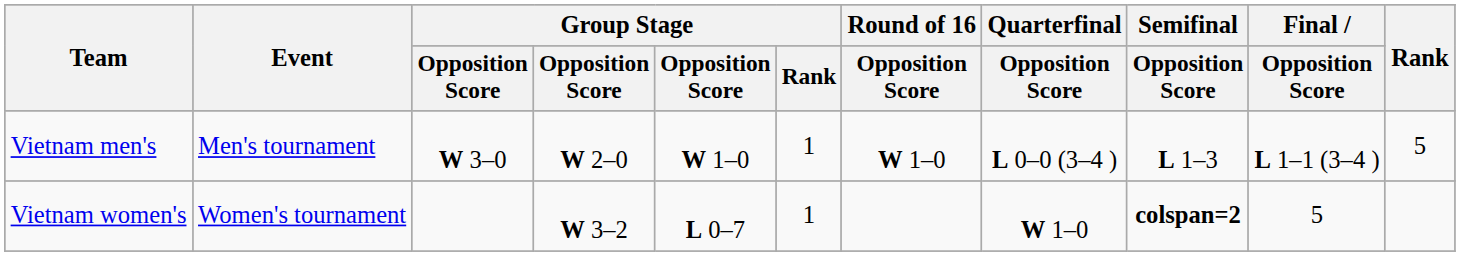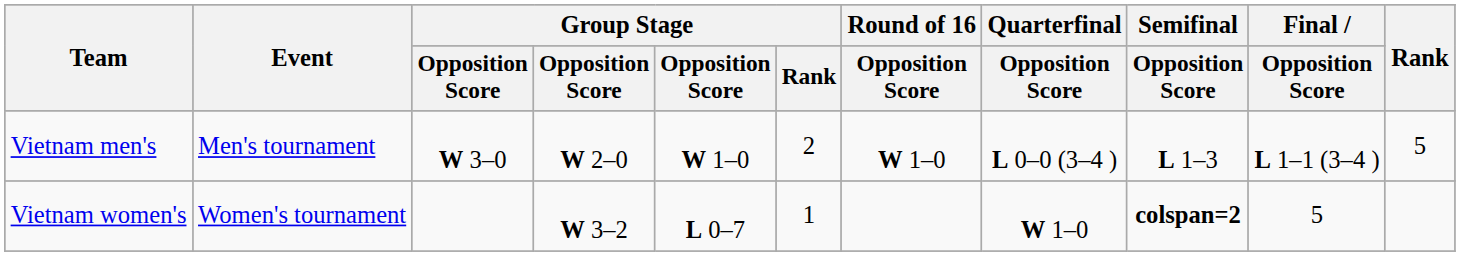Vietnam men's | Group Stage / Rank: 1 -> 2
